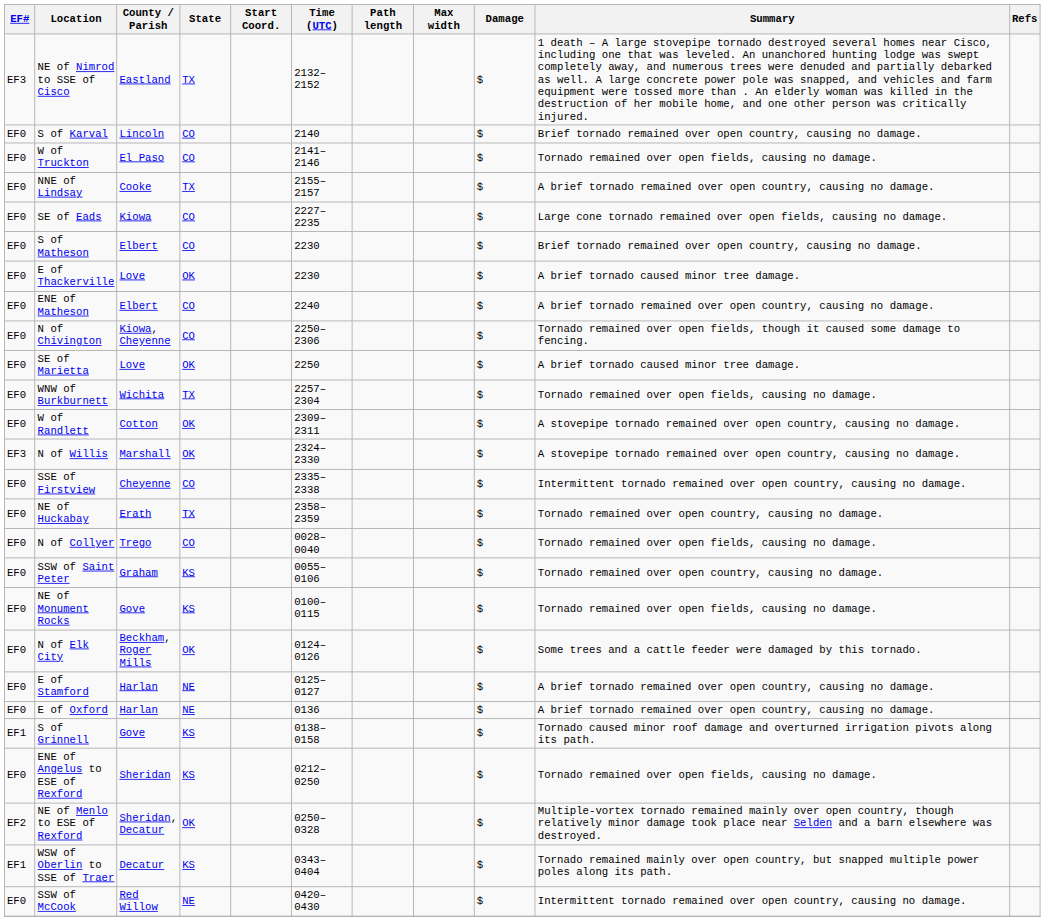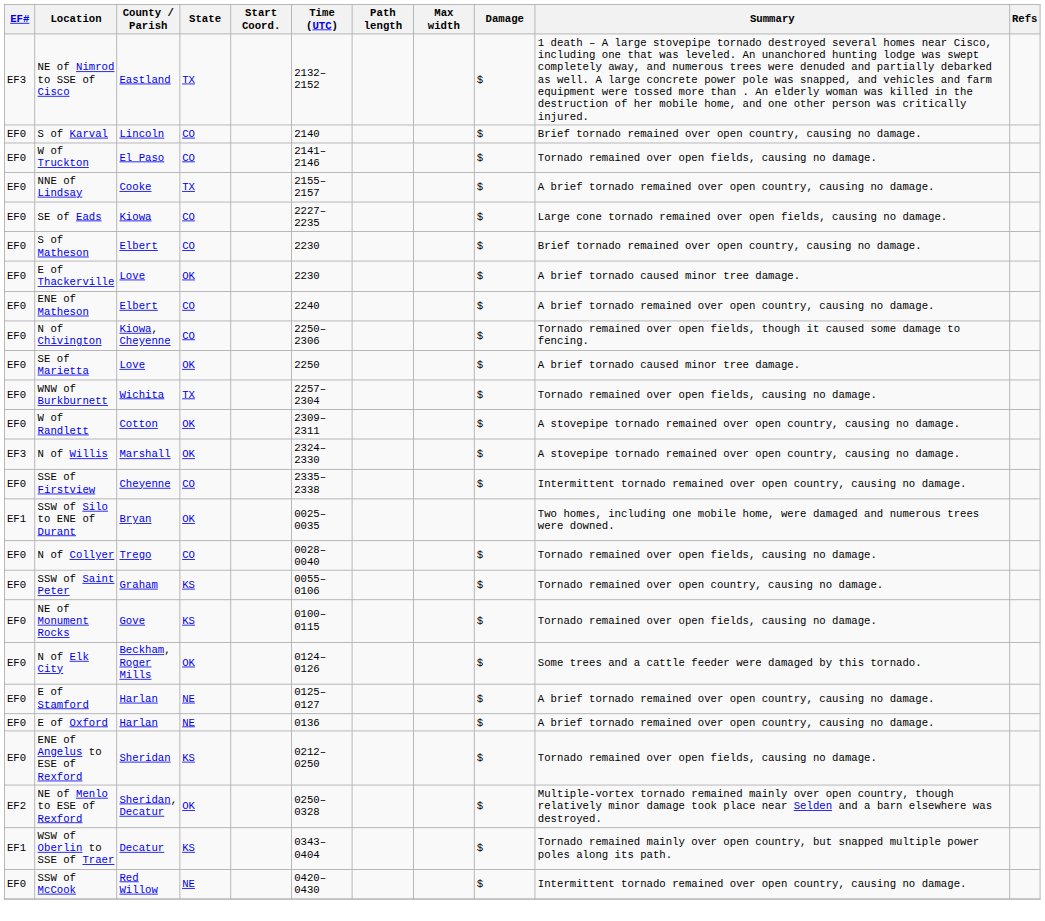- row: EF0 | NE of Huckabay | Erath | TX | 2358–2359 | $ | Tornado remained over open country, causing no damage.
+ row: EF1 | SSW of Silo to ENE of Durant | Bryan | OK | 0025–0035 | Two homes, including one mobile home, were damaged and numerous trees were downed.
- row: EF1 | S of Grinnell | Gove | KS | 0138–0158 | $ | Tornado caused minor roof damage and overturned irrigation pivots along its path.
